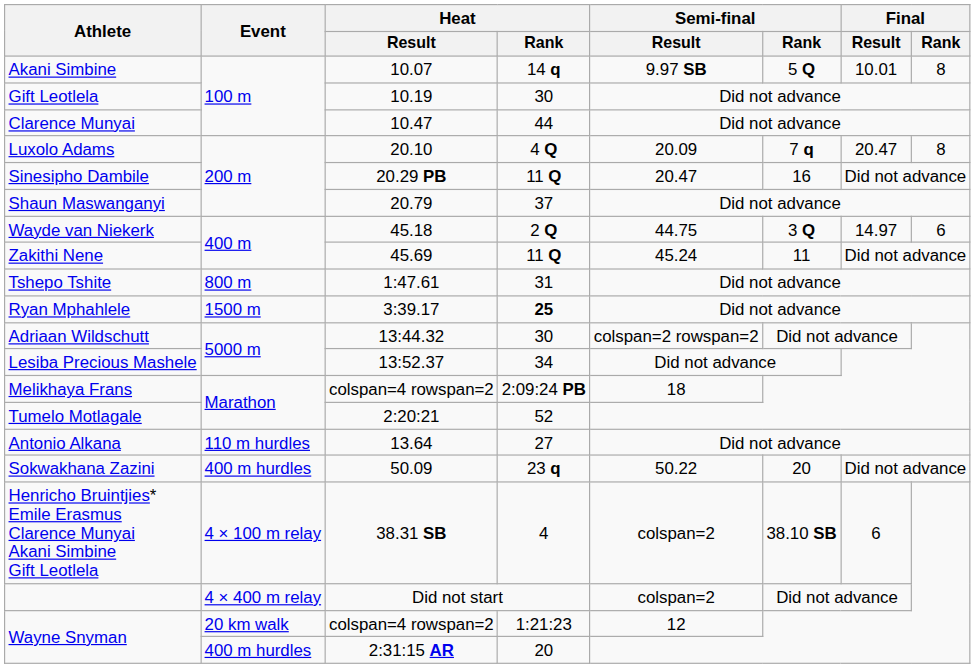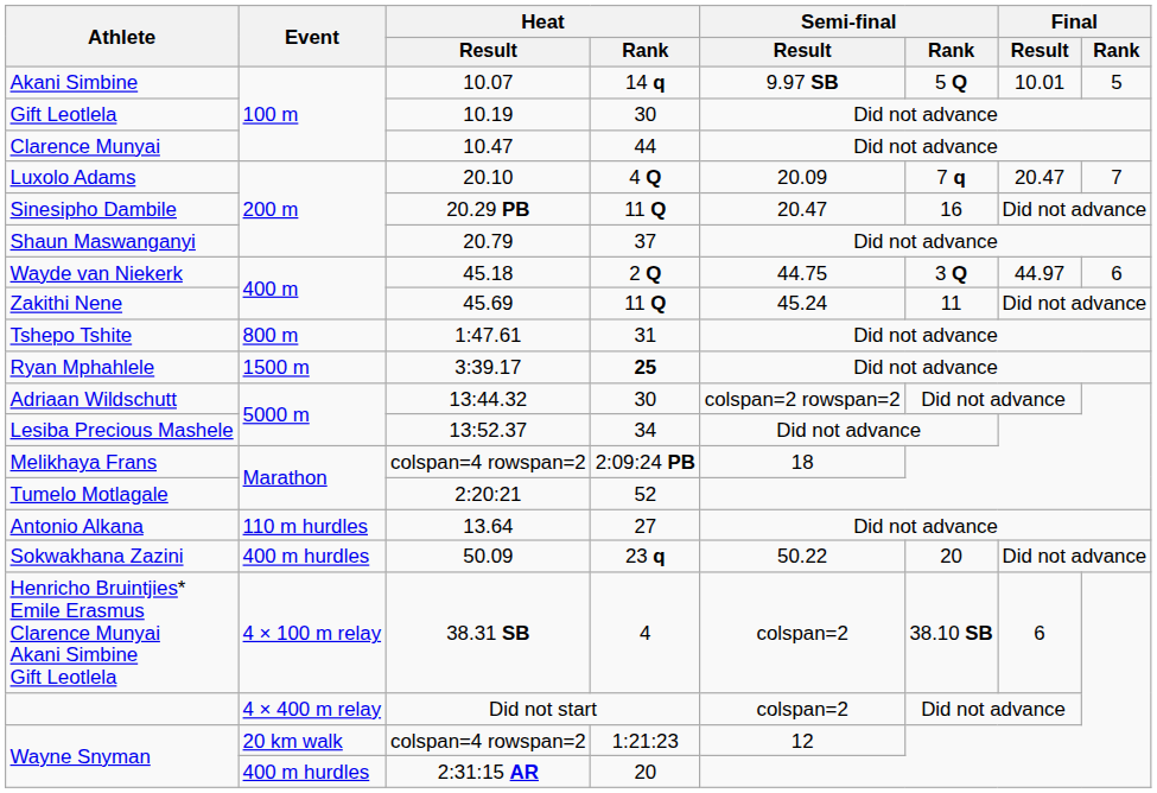Akani Simbine | Final / Rank: 8 -> 5
Luxolo Adams | Final / Rank: 8 -> 7
Wayde van Niekerk | Final / Result: 14.97 -> 44.97
